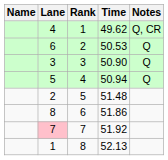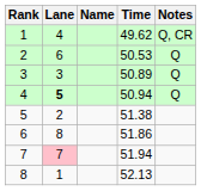columns swapped: Rank <-> Name
row 4 | Time: 50.90 -> 50.89
row 5 | Lane: normal -> bold
row 6 | Time: 51.48 -> 51.38
row 8 | Time: 51.92 -> 51.94
